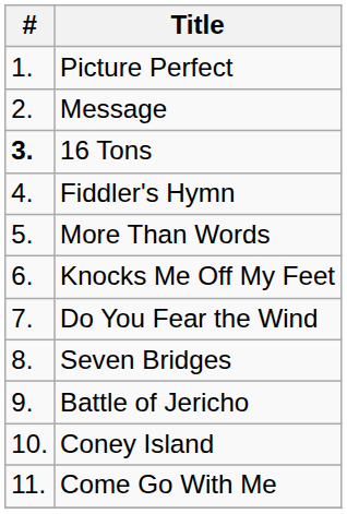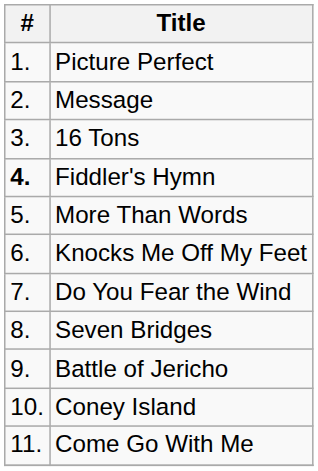16 Tons | #: bold -> normal
Fiddler's Hymn | #: normal -> bold
